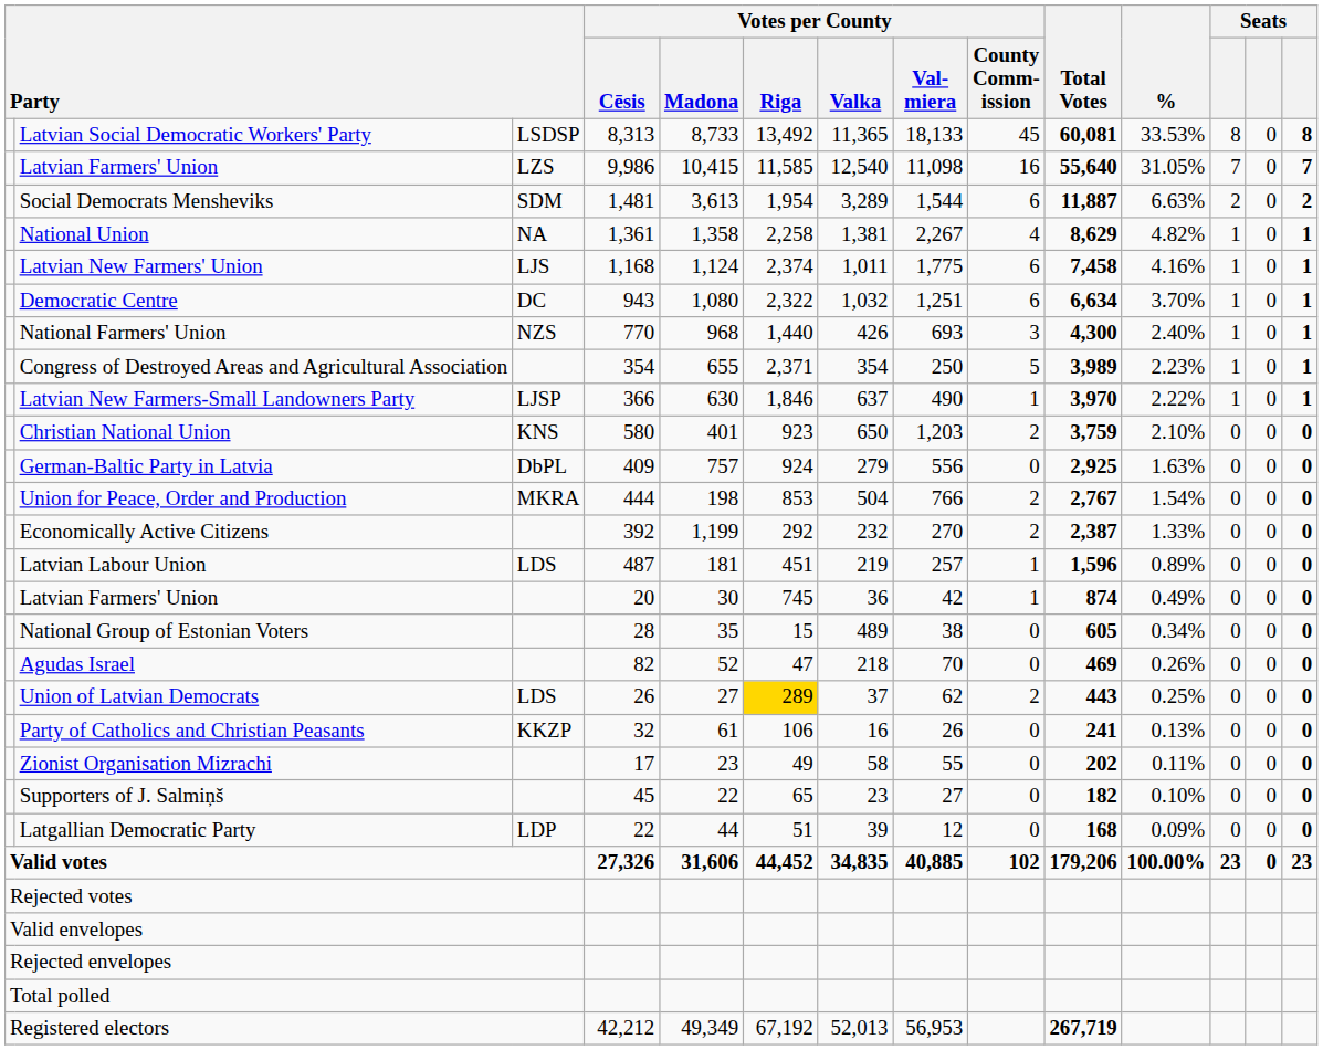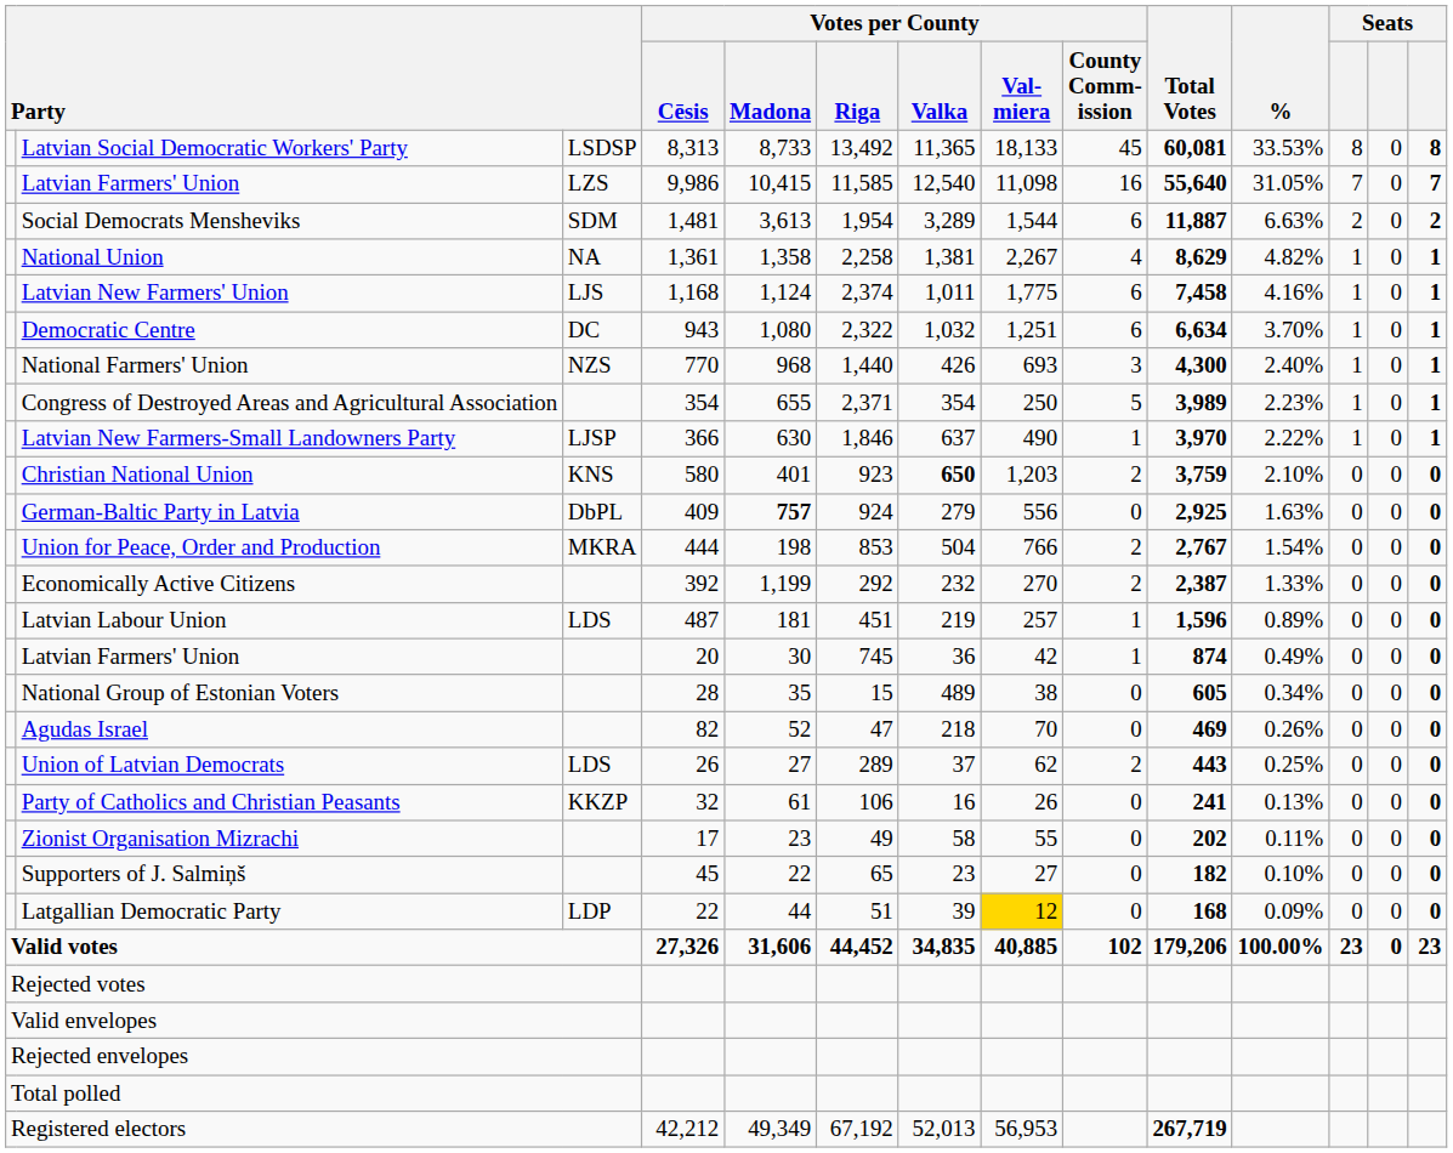Christian National Union | Votes per County / Valka: normal -> bold
German-Baltic Party in Latvia | Votes per County / Madona: normal -> bold
Union of Latvian Democrats | Votes per County / Riga: gold background -> no background
Latgallian Democratic Party | Votes per County / Val- miera: no background -> gold background
